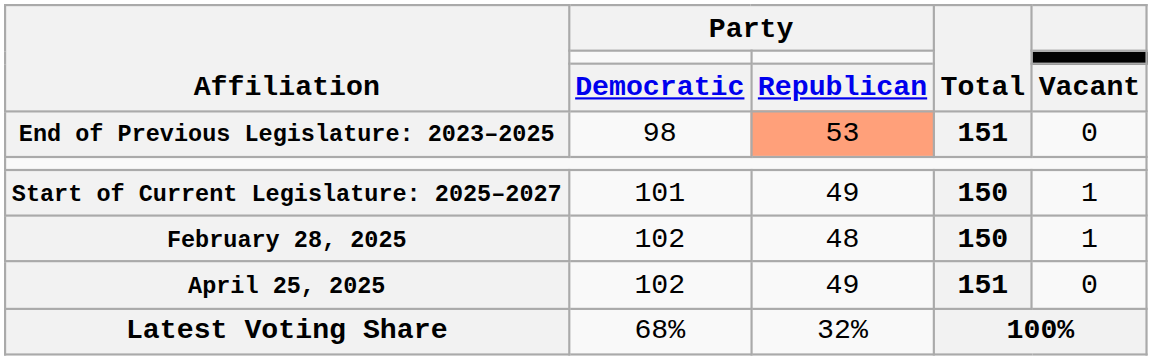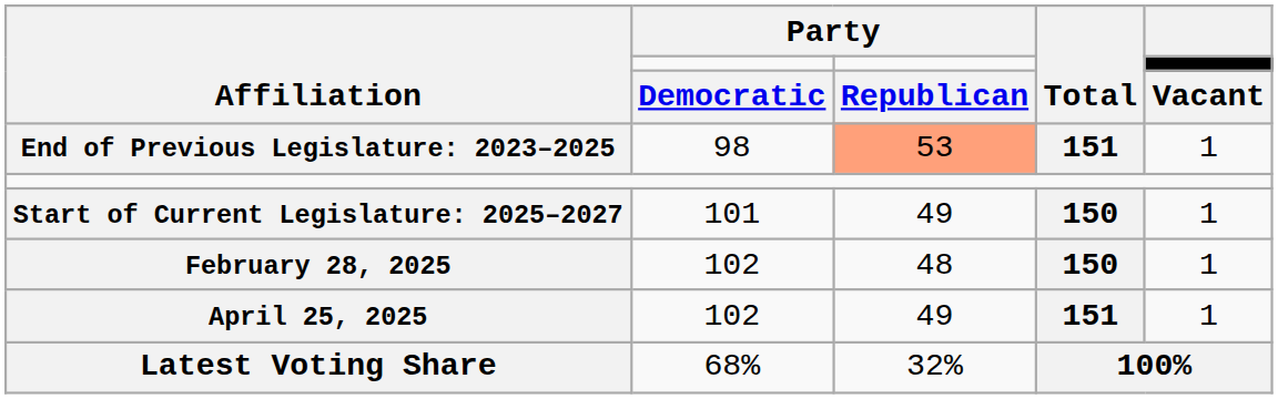End of Previous Legislature: 2023–2025 | column 5: 0 -> 1
April 25, 2025 | column 5: 0 -> 1
